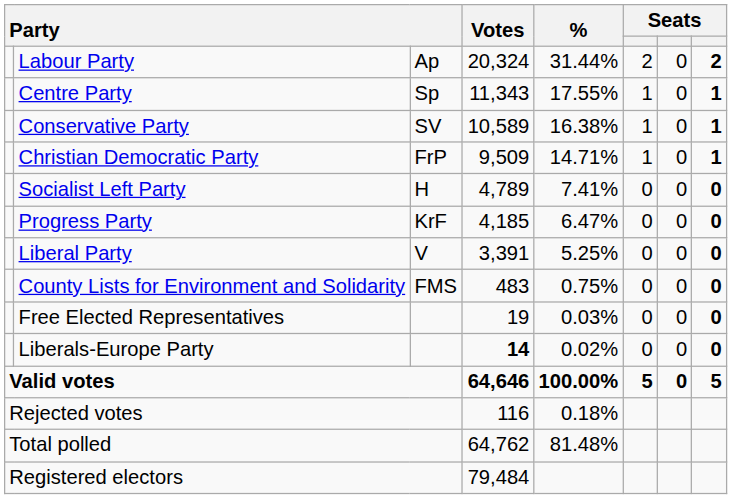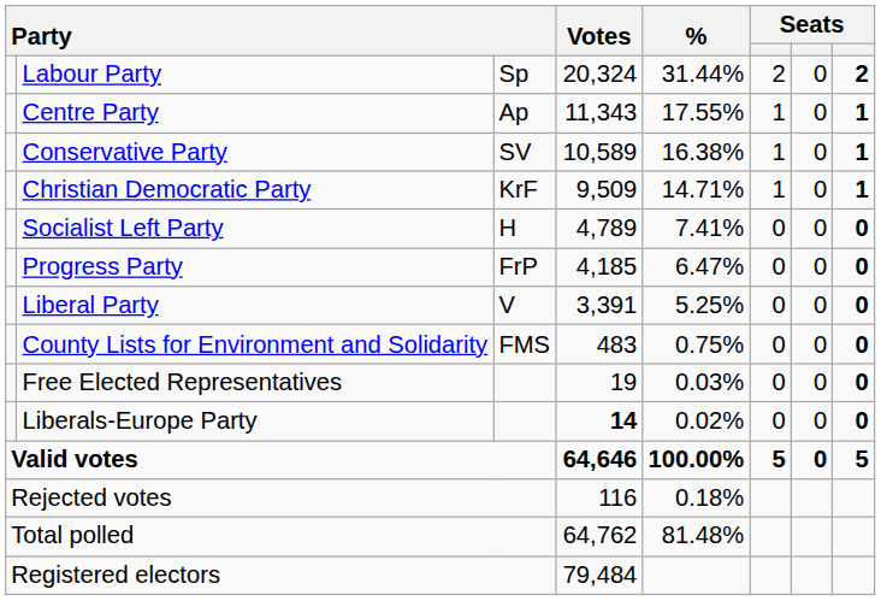Labour Party | column 3: Ap -> Sp
Centre Party | column 3: Sp -> Ap
Christian Democratic Party | column 3: FrP -> KrF
Progress Party | column 3: KrF -> FrP
